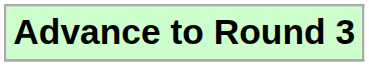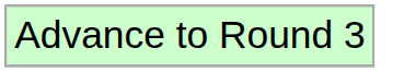row 1 | column 1: bold -> normal
